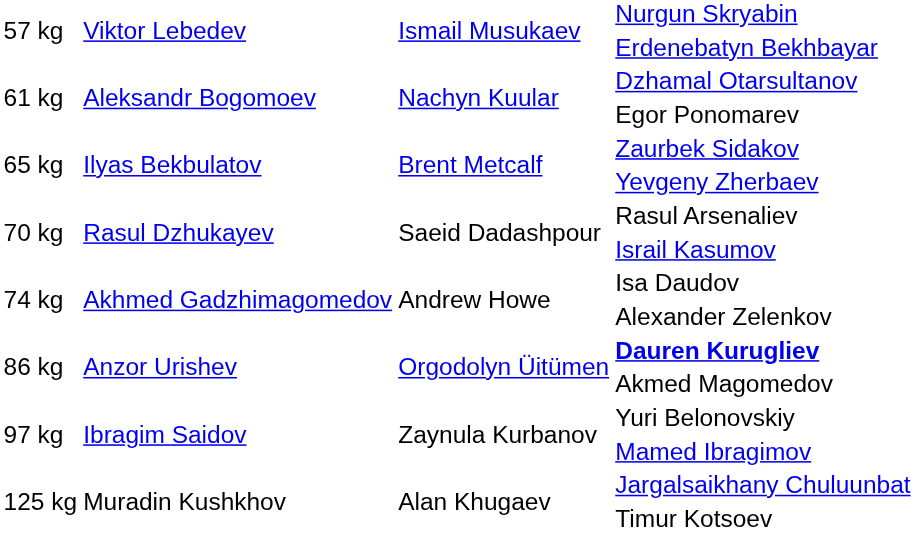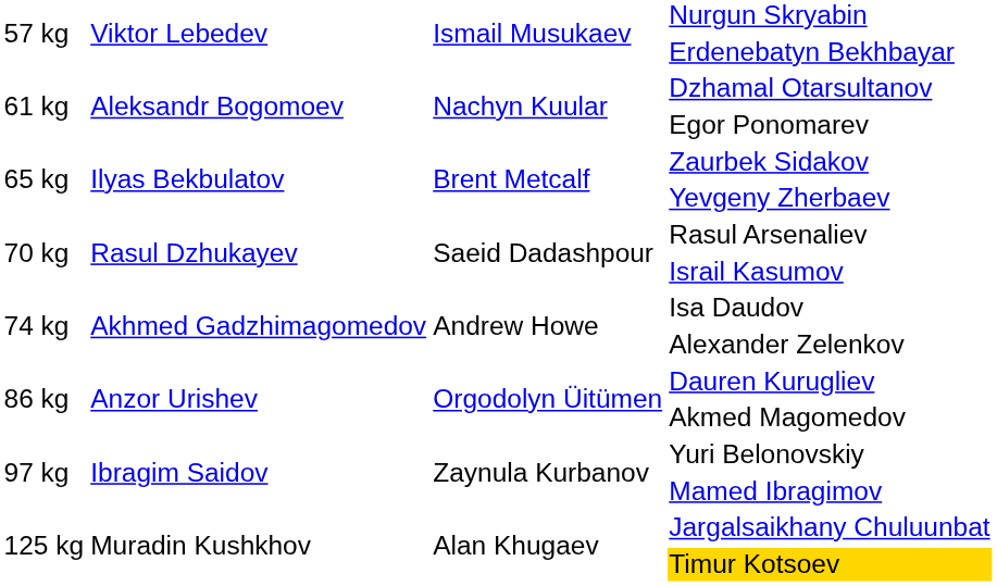Dauren Kurugliev | column 4: bold -> normal
Timur Kotsoev | column 4: no background -> gold background
